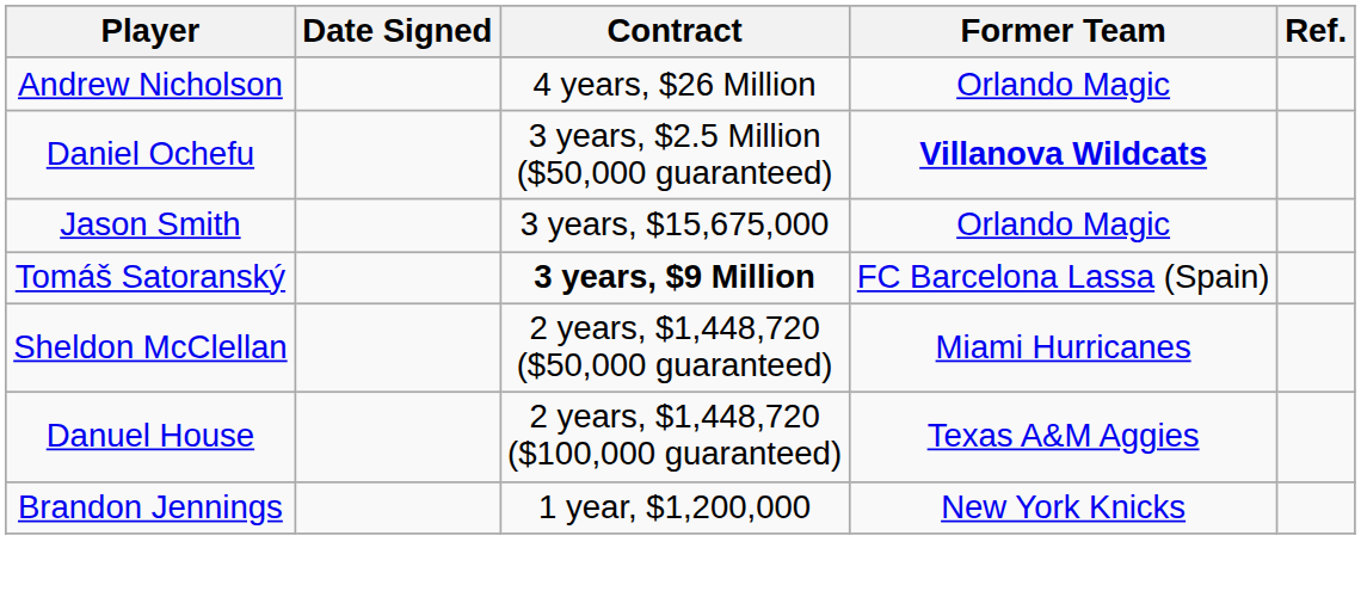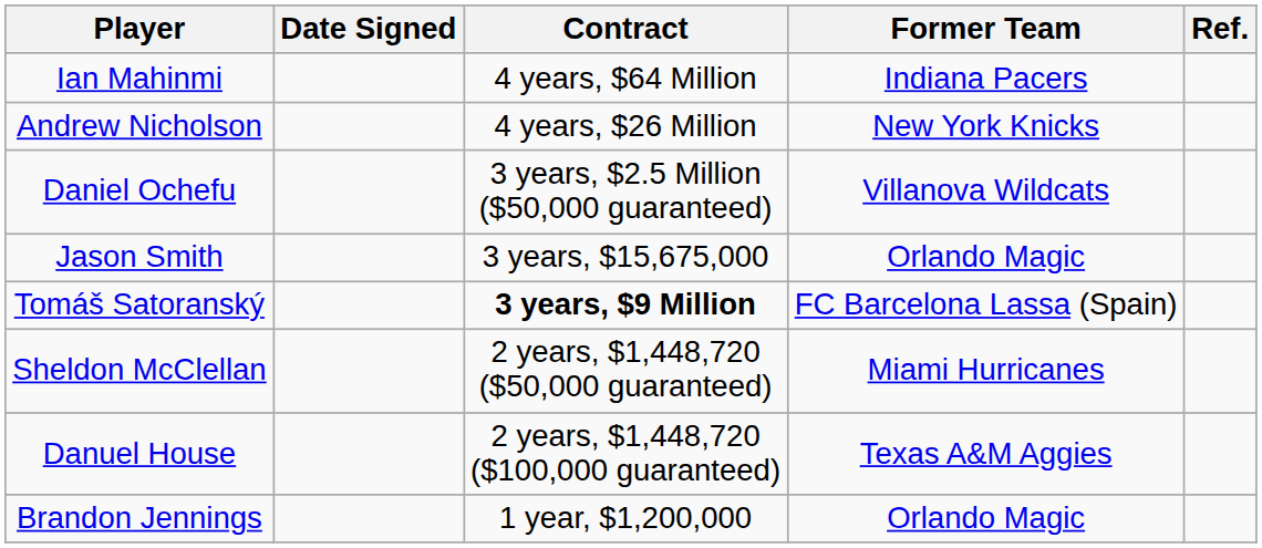+ row: Ian Mahinmi | 4 years, $64 Million | Indiana Pacers
Andrew Nicholson | Former Team: Orlando Magic -> New York Knicks
Daniel Ochefu | Former Team: bold -> normal
Brandon Jennings | Former Team: New York Knicks -> Orlando Magic
